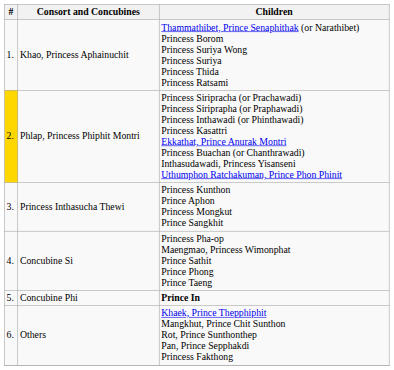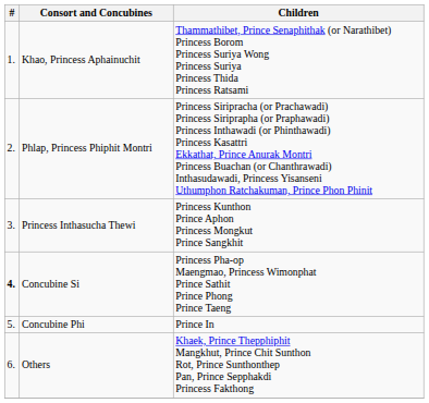Phlap, Princess Phiphit Montri | #: gold background -> no background
Concubine Si | #: normal -> bold
Concubine Phi | Children: bold -> normal
